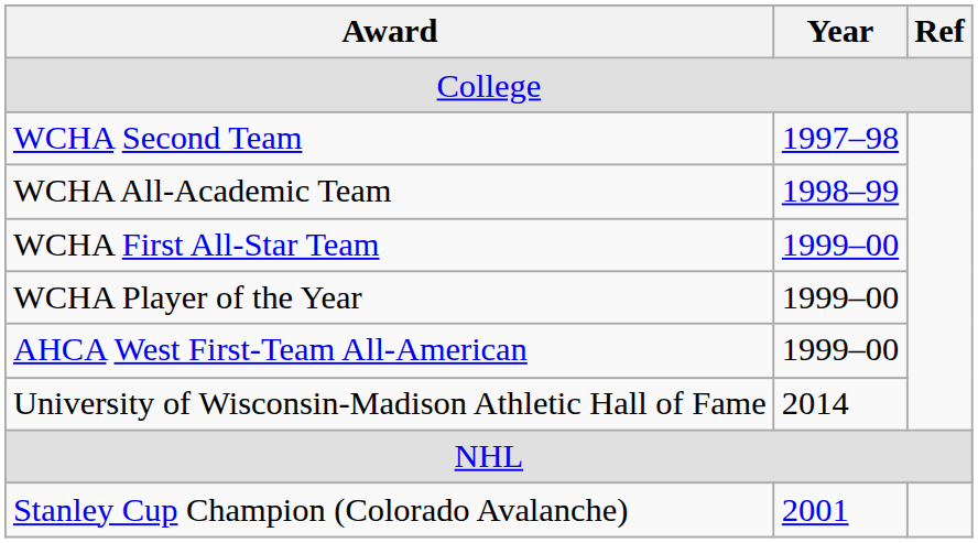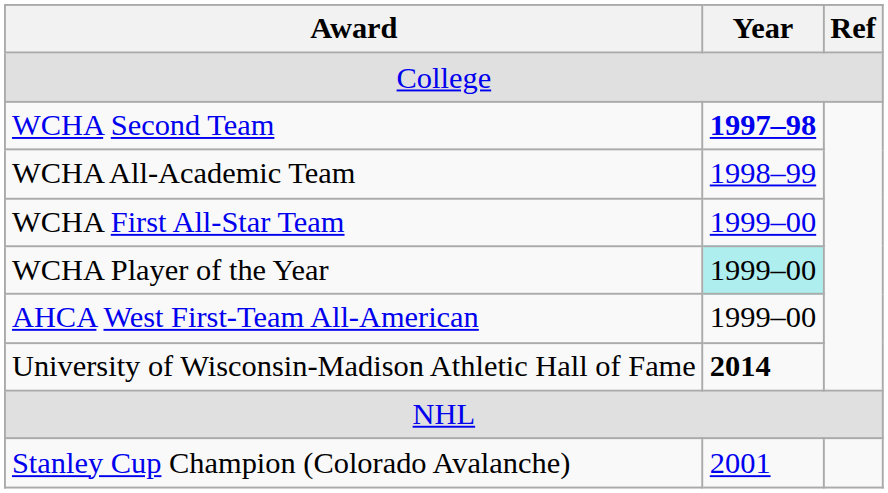WCHA Second Team | Year: normal -> bold
WCHA Player of the Year | Year: no background -> paleturquoise background
University of Wisconsin-Madison Athletic Hall of Fame | Year: normal -> bold
